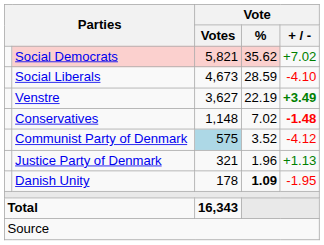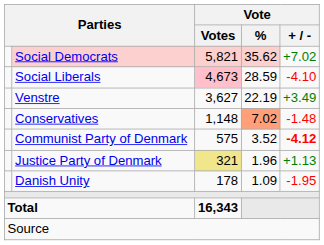Social Liberals | Vote / Votes: no background -> pink background
Venstre | Vote / + / -: bold -> normal
Conservatives | Vote / %: no background -> lightsalmon background
Conservatives | Vote / + / -: bold -> normal
Communist Party of Denmark | Vote / Votes: lightblue background -> no background
Communist Party of Denmark | Vote / + / -: normal -> bold
Justice Party of Denmark | Vote / Votes: no background -> khaki background
Danish Unity | Vote / %: bold -> normal
